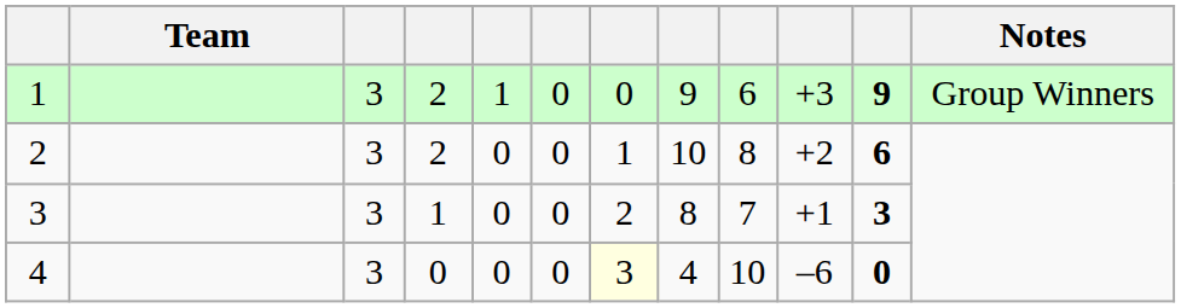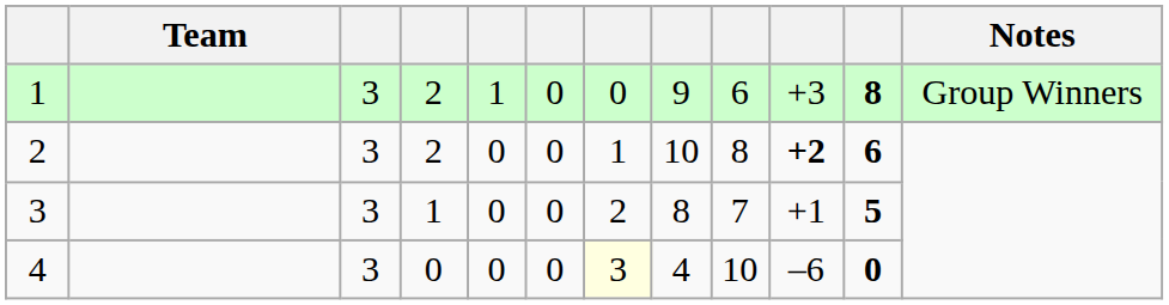row 2 | column 11: 9 -> 8
row 3 | column 10: normal -> bold
row 4 | column 11: 3 -> 5
